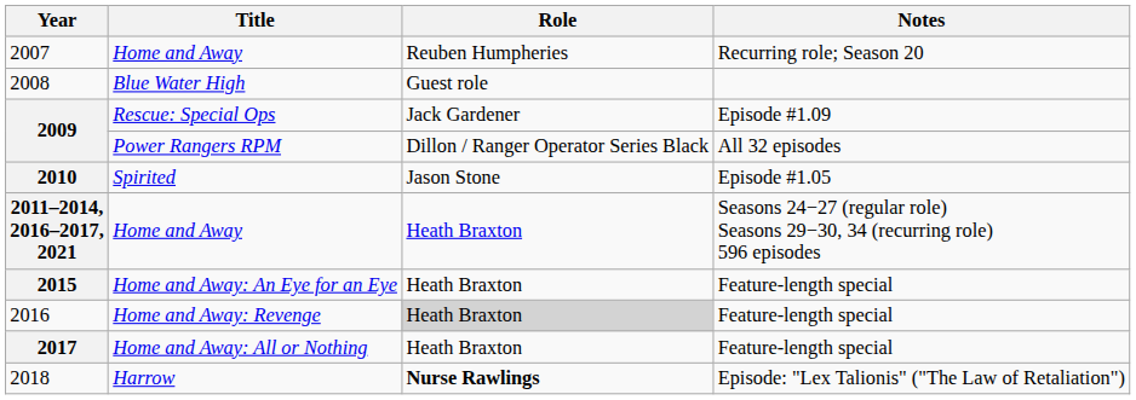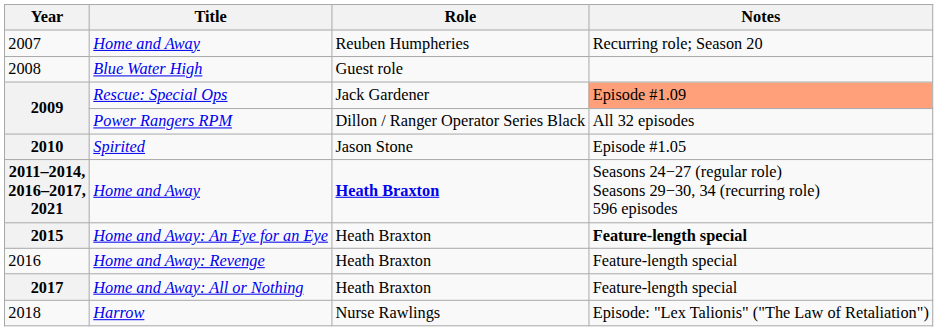Rescue: Special Ops | Notes: no background -> lightsalmon background
2011–2014, 2016–2017, 2021 / Home and Away | Role: normal -> bold
Home and Away: An Eye for an Eye | Notes: normal -> bold
Home and Away: Revenge | Role: lightgrey background -> no background
Harrow | Role: bold -> normal
